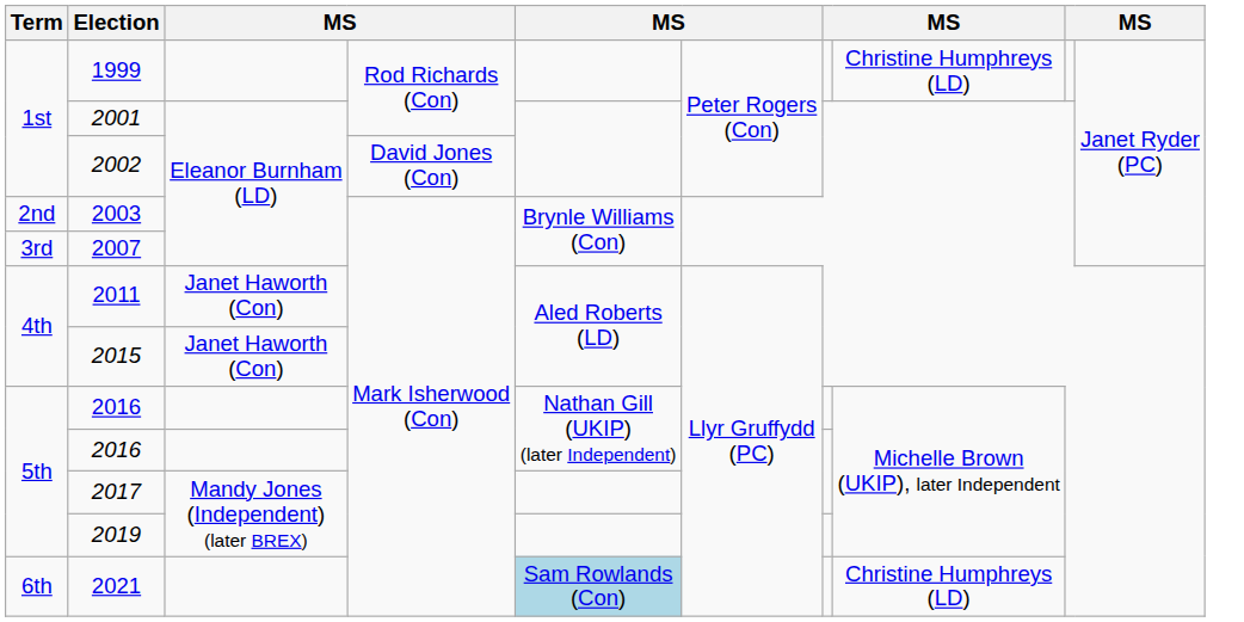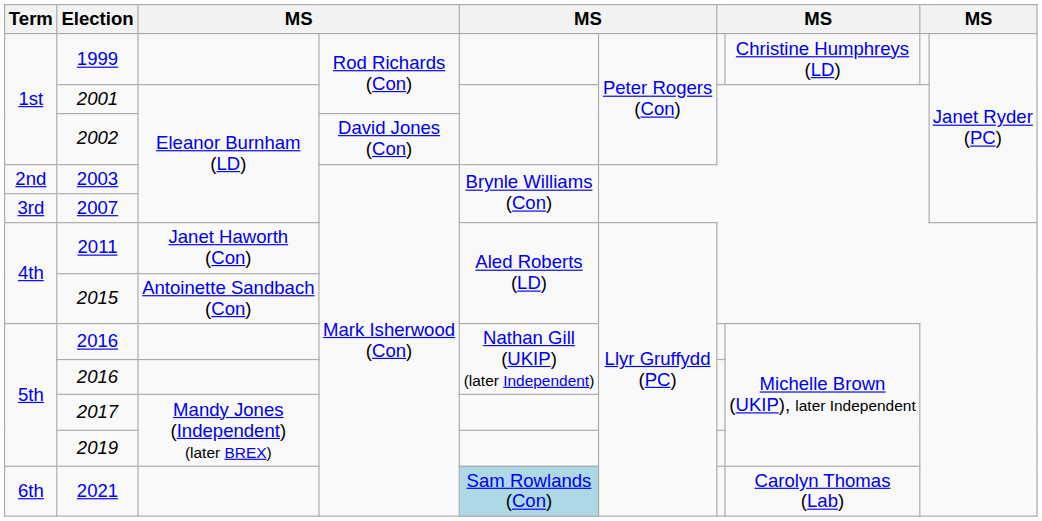2015 | column 3: Janet Haworth (Con) -> Antoinette Sandbach (Con)
2021 | column 8: Christine Humphreys (LD) -> Carolyn Thomas (Lab)
